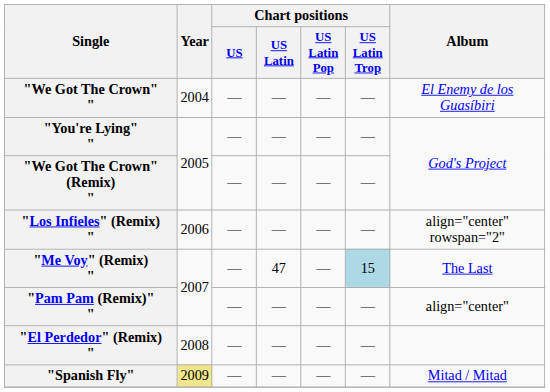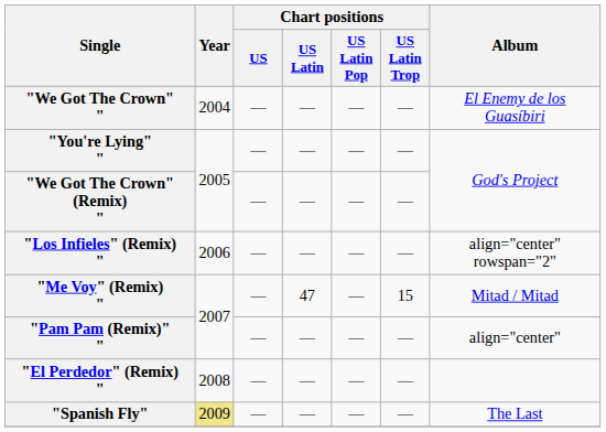"Me Voy" (Remix) " | Chart positions / US Latin Trop: lightblue background -> no background
"Me Voy" (Remix) " | Album: The Last -> Mitad / Mitad
"Spanish Fly" | Album: Mitad / Mitad -> The Last
